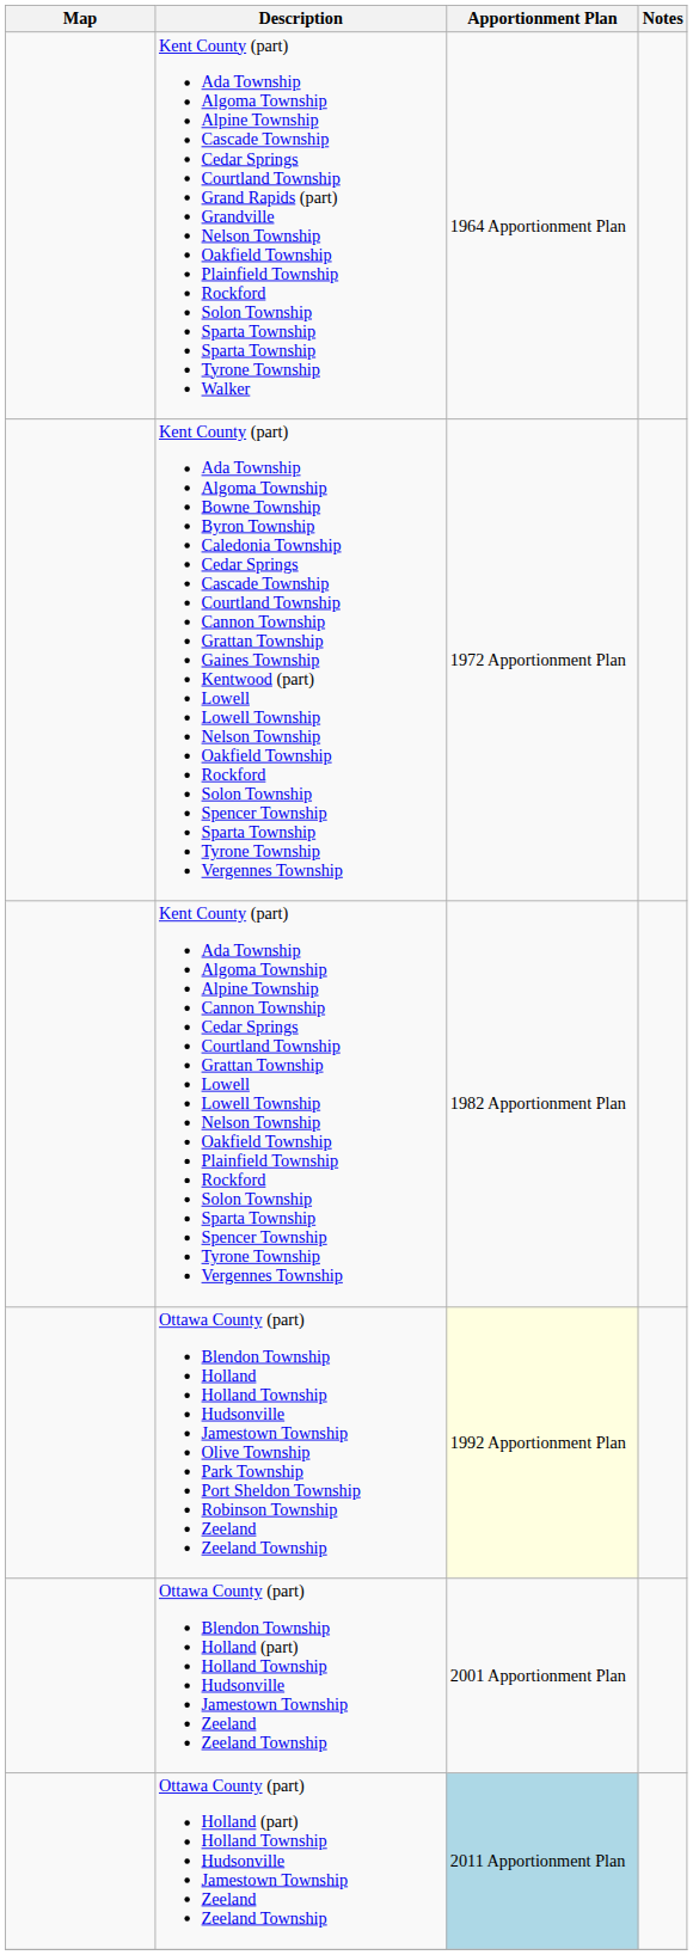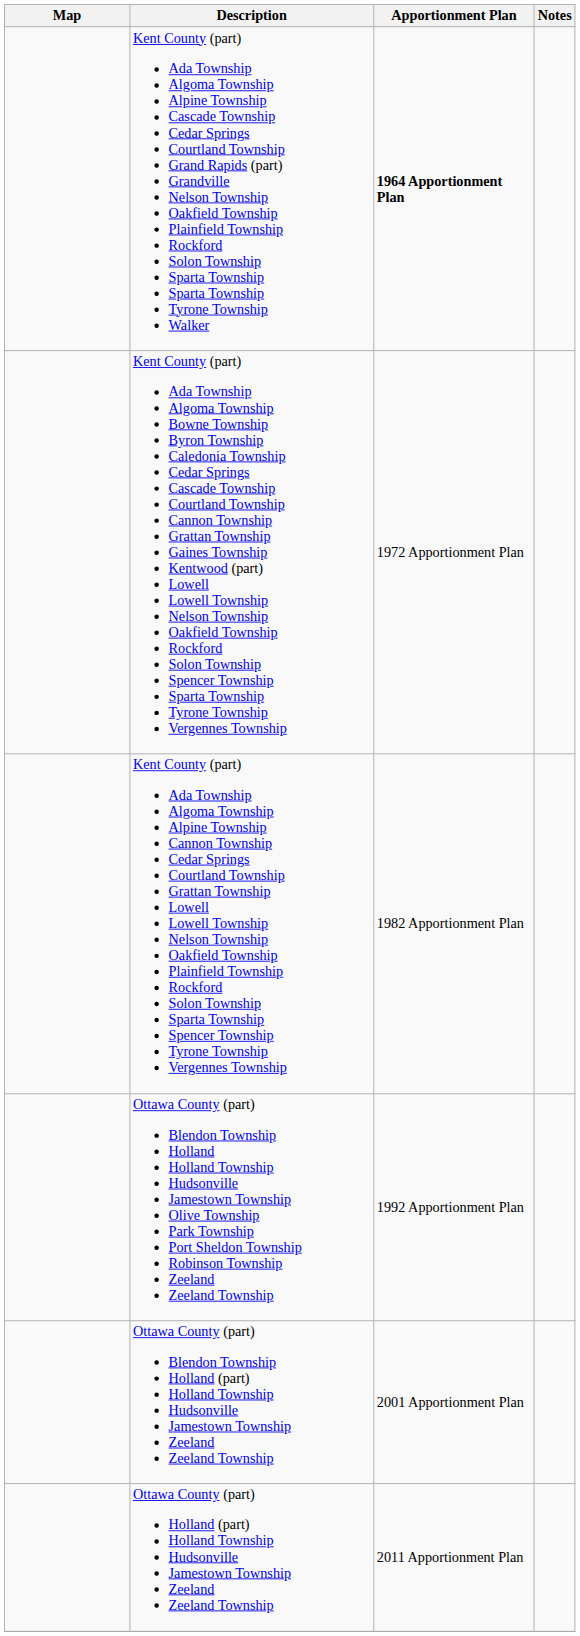row 2 | Apportionment Plan: normal -> bold
row 5 | Apportionment Plan: lightyellow background -> no background
row 7 | Apportionment Plan: lightblue background -> no background
